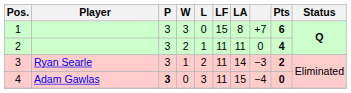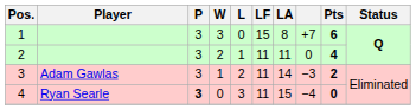row 4 | Player: Ryan Searle -> Adam Gawlas
row 5 | Player: Adam Gawlas -> Ryan Searle
